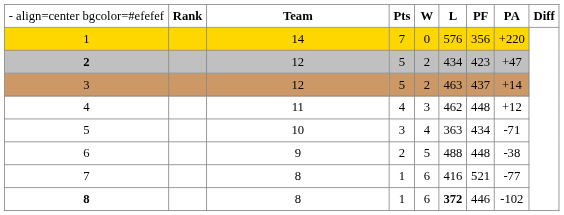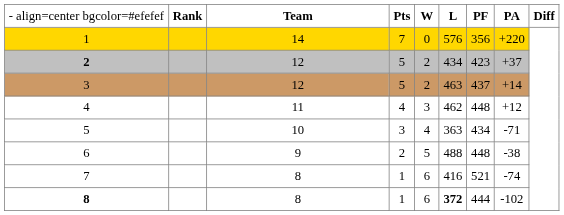row 3 | column 8: +47 -> +37
row 8 | column 8: -77 -> -74
row 9 | column 7: 446 -> 444
